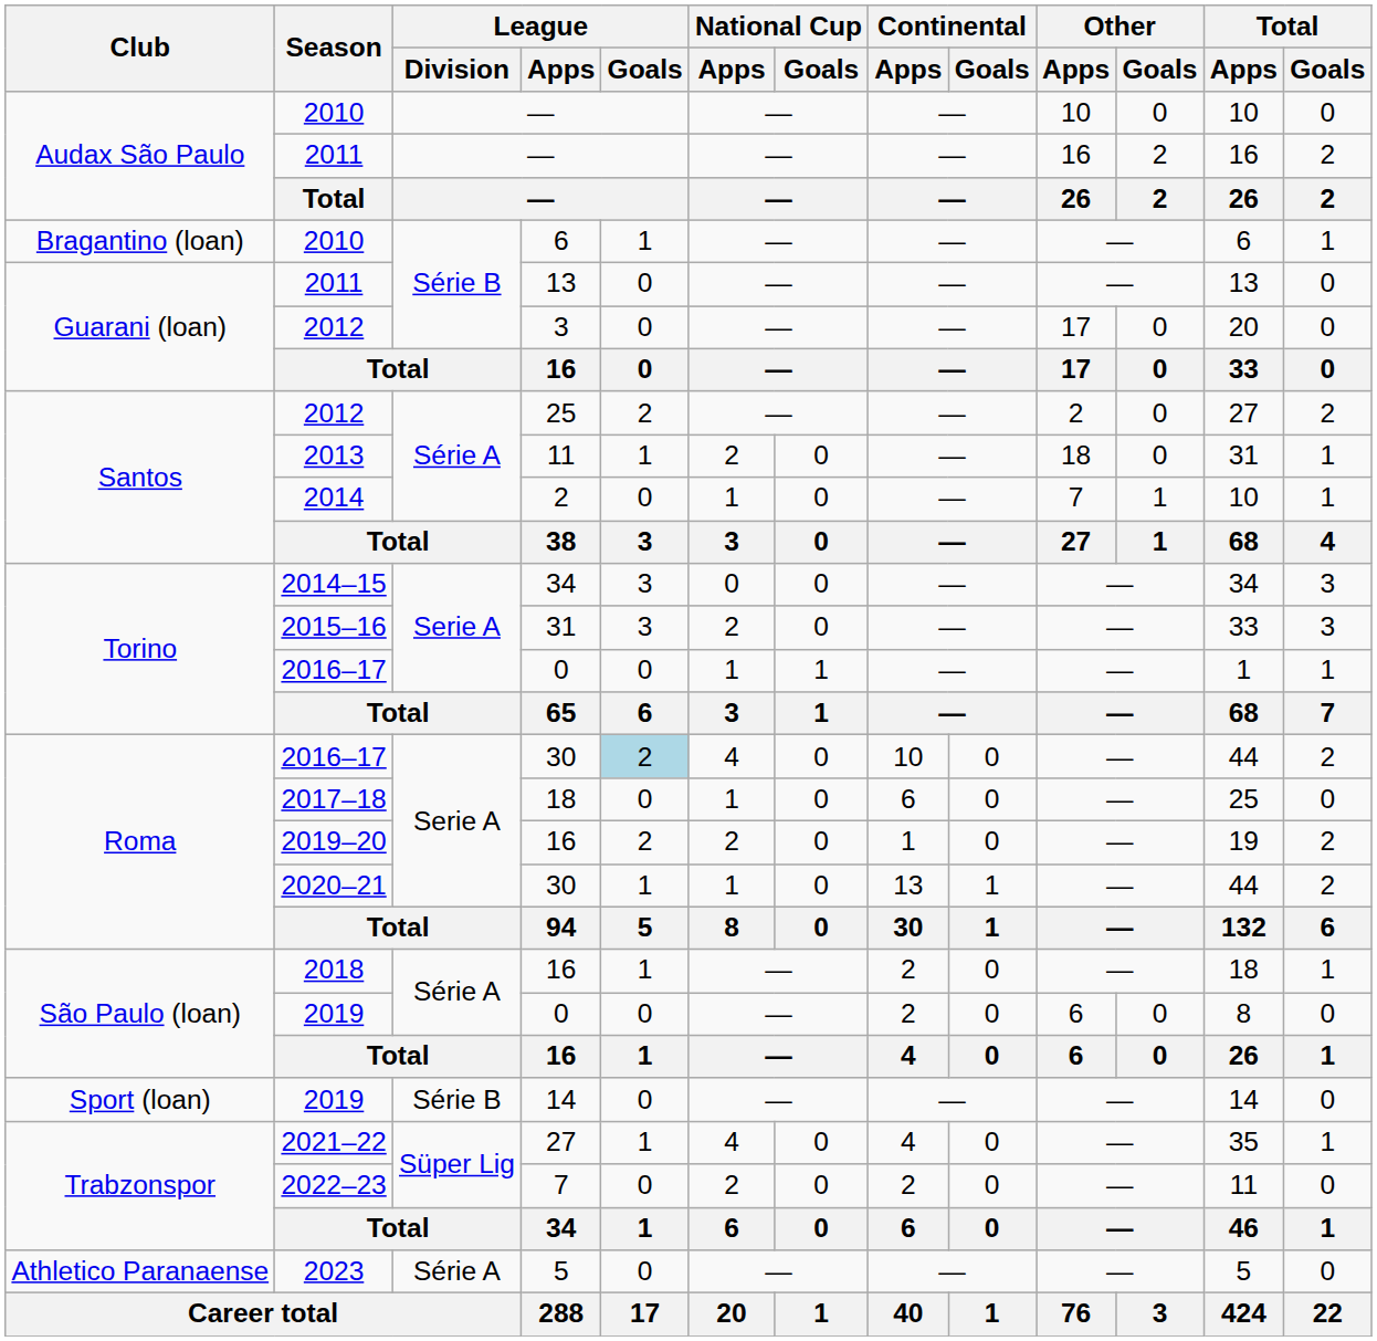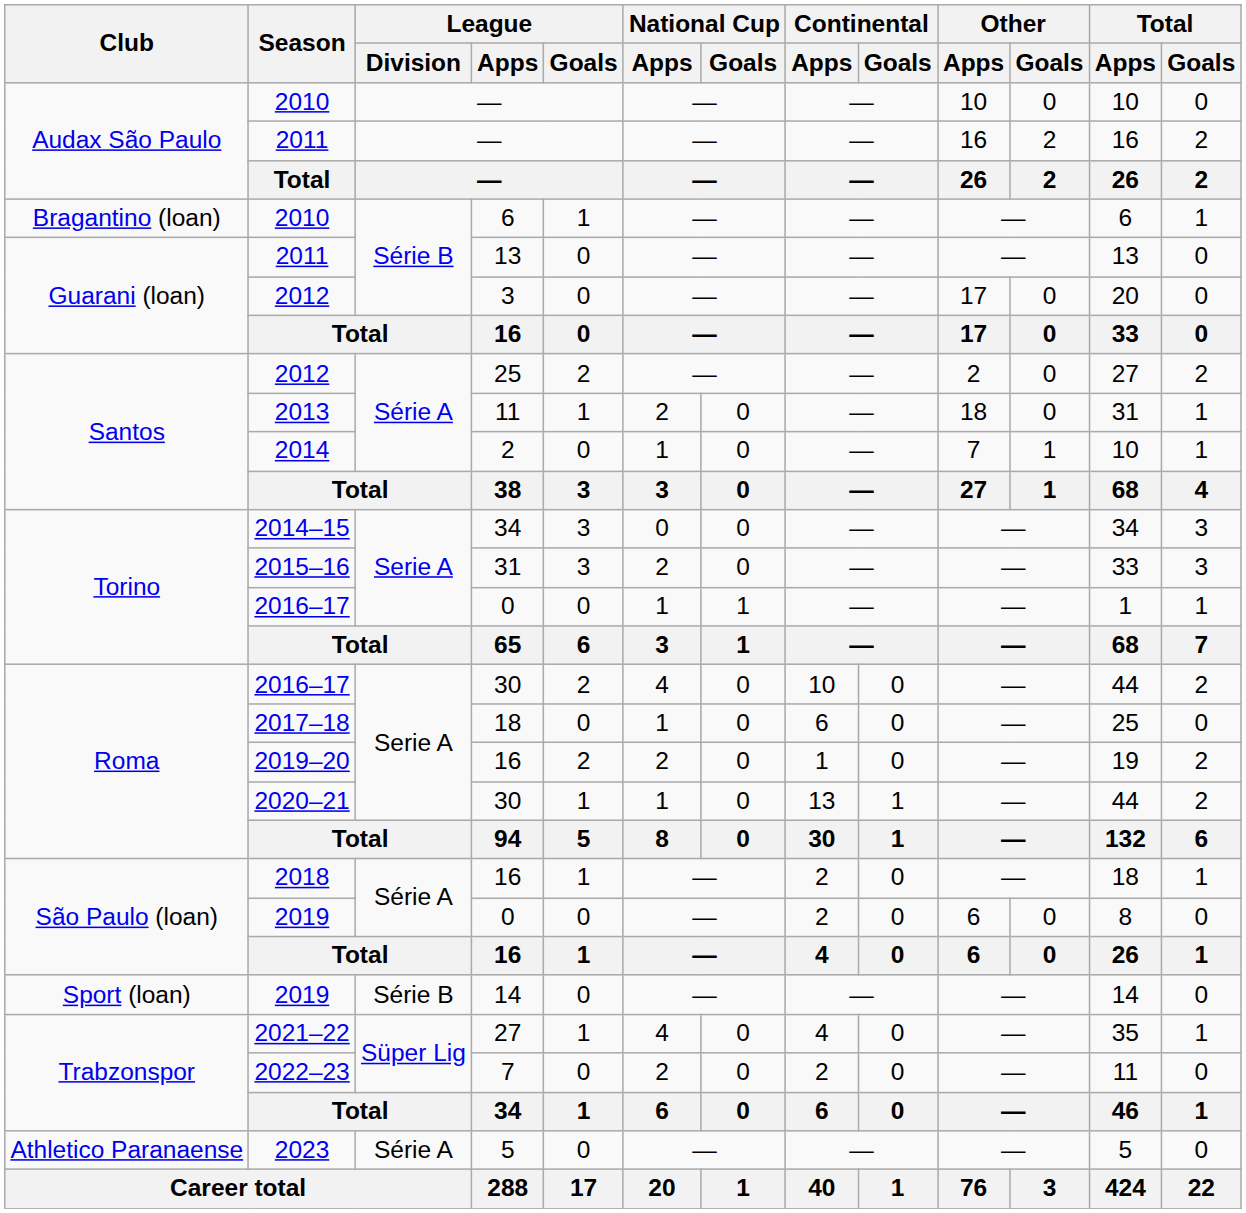2016–17 / 30 | League / Goals: lightblue background -> no background
